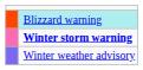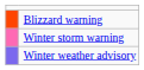Blizzard warning | column 2: paleturquoise background -> no background
Winter storm warning | column 2: bold -> normal
